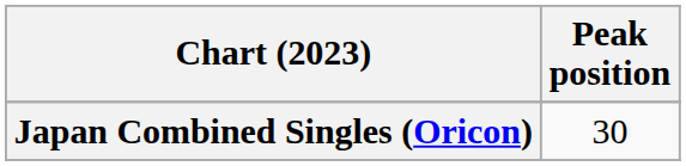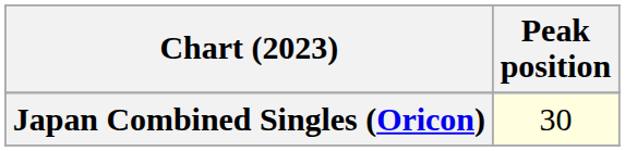row 2 | Peak position: no background -> lightyellow background
